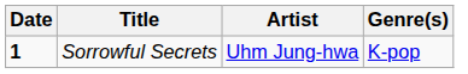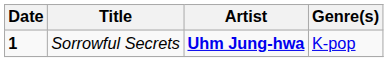Sorrowful Secrets | Artist: normal -> bold
